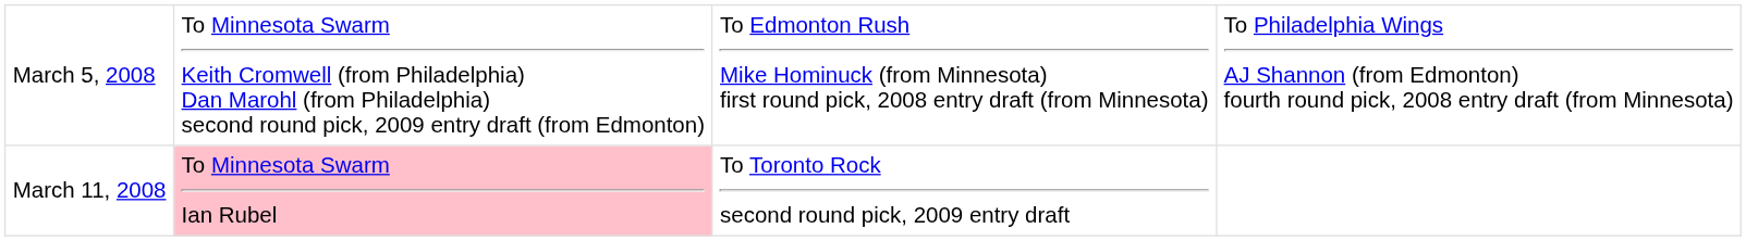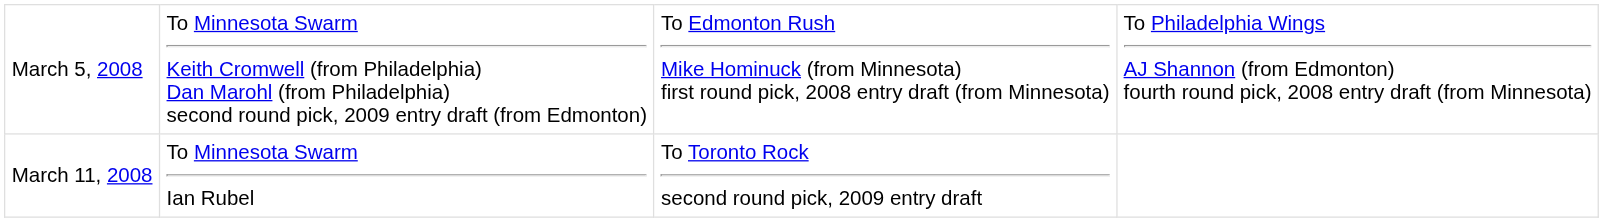March 11, 2008 | column 2: pink background -> no background
